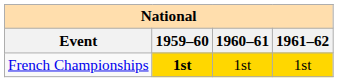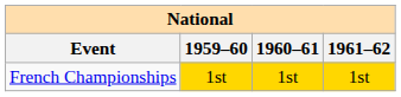French Championships | 1959–60: bold -> normal
